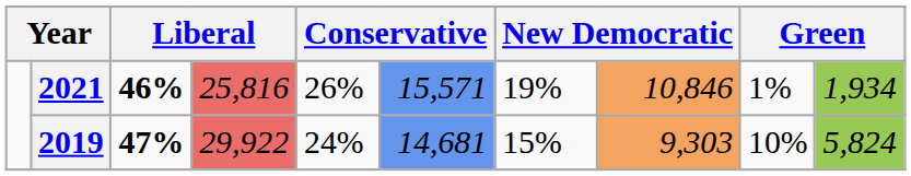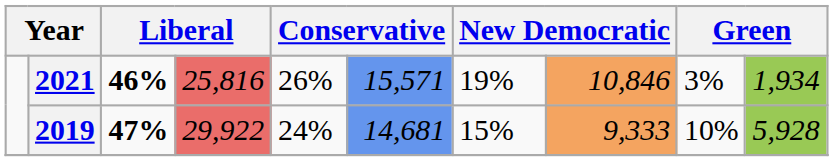2021 | column 9: 1% -> 3%
2019 | column 8: 9,303 -> 9,333
2019 | column 10: 5,824 -> 5,928
